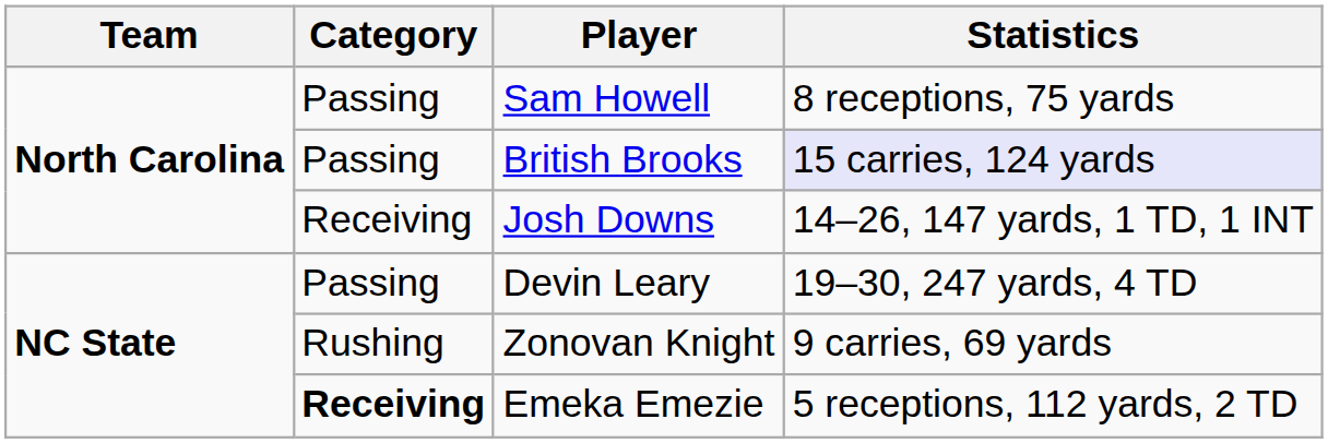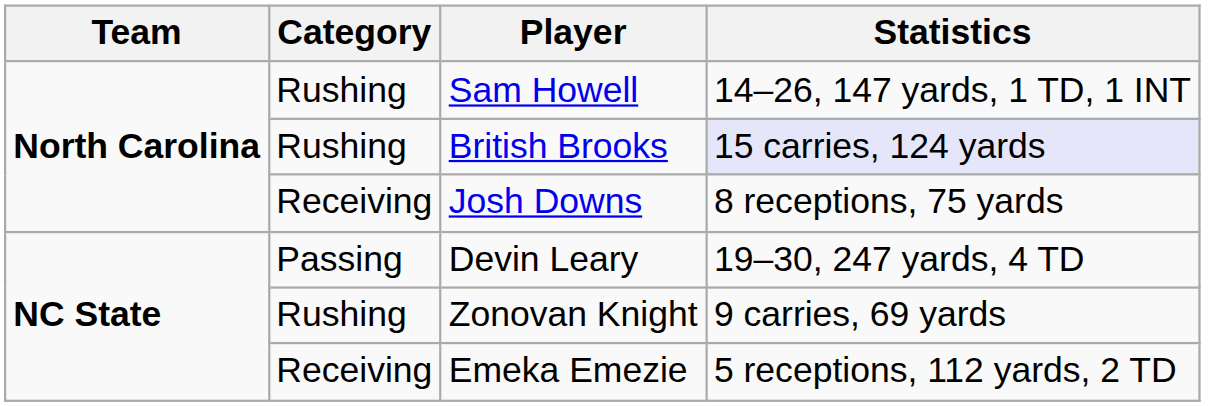Sam Howell | Category: Passing -> Rushing
Sam Howell | Statistics: 8 receptions, 75 yards -> 14–26, 147 yards, 1 TD, 1 INT
British Brooks | Category: Passing -> Rushing
Josh Downs | Statistics: 14–26, 147 yards, 1 TD, 1 INT -> 8 receptions, 75 yards
Emeka Emezie | Category: bold -> normal
